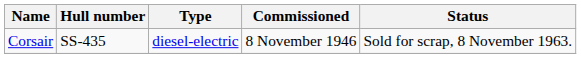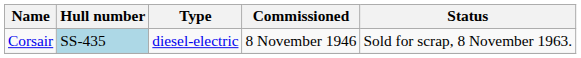Corsair | Hull number: no background -> lightblue background
